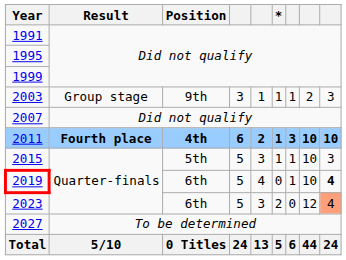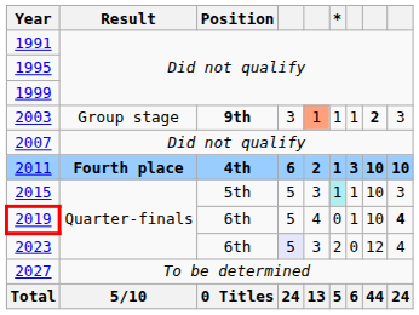2003 | Position: normal -> bold
2003 | column 5: no background -> lightsalmon background
2003 | column 8: normal -> bold
2015 | *: no background -> paleturquoise background
2023 | column 4: no background -> lavender background
2023 | column 9: lightsalmon background -> no background
